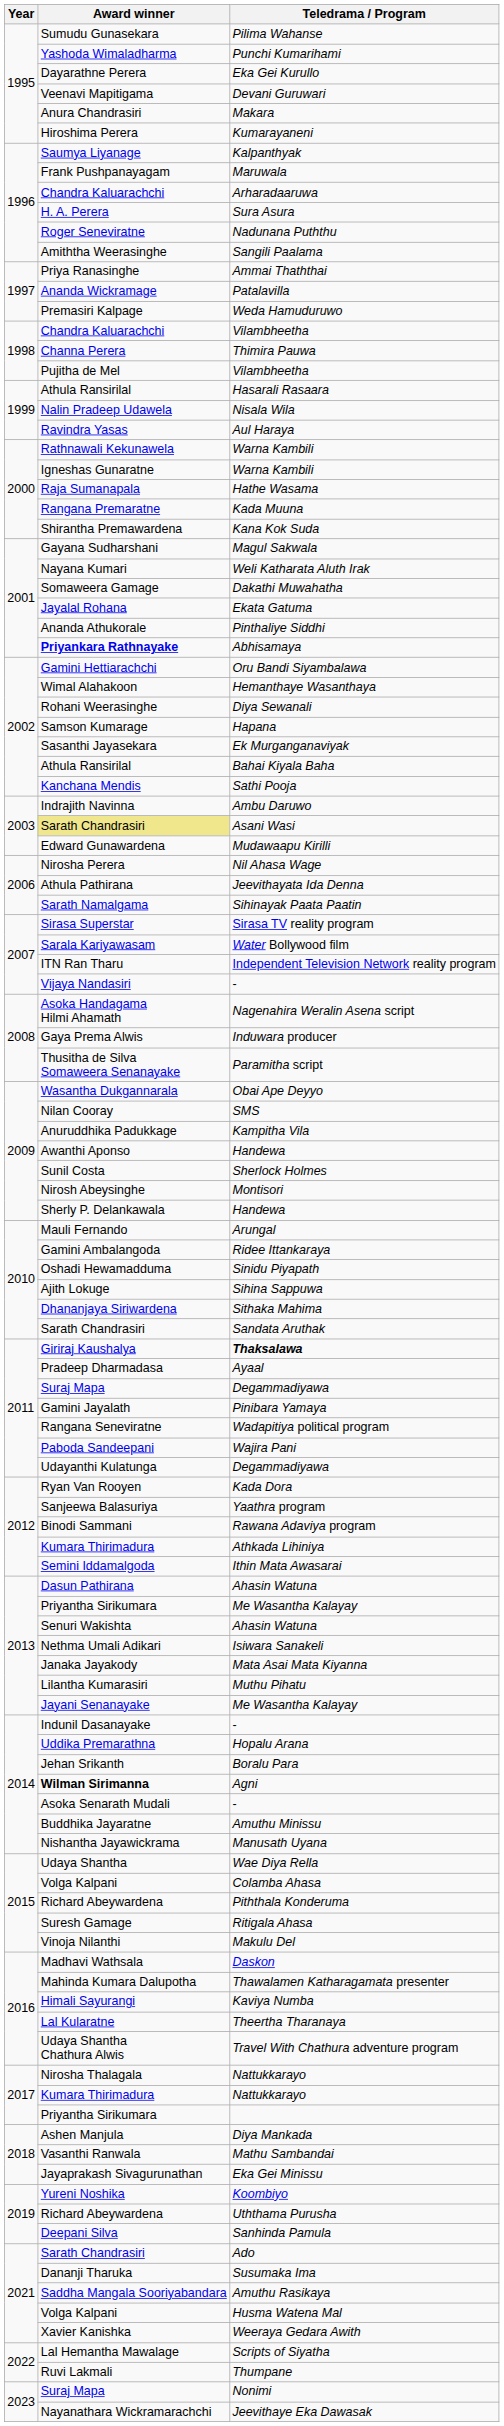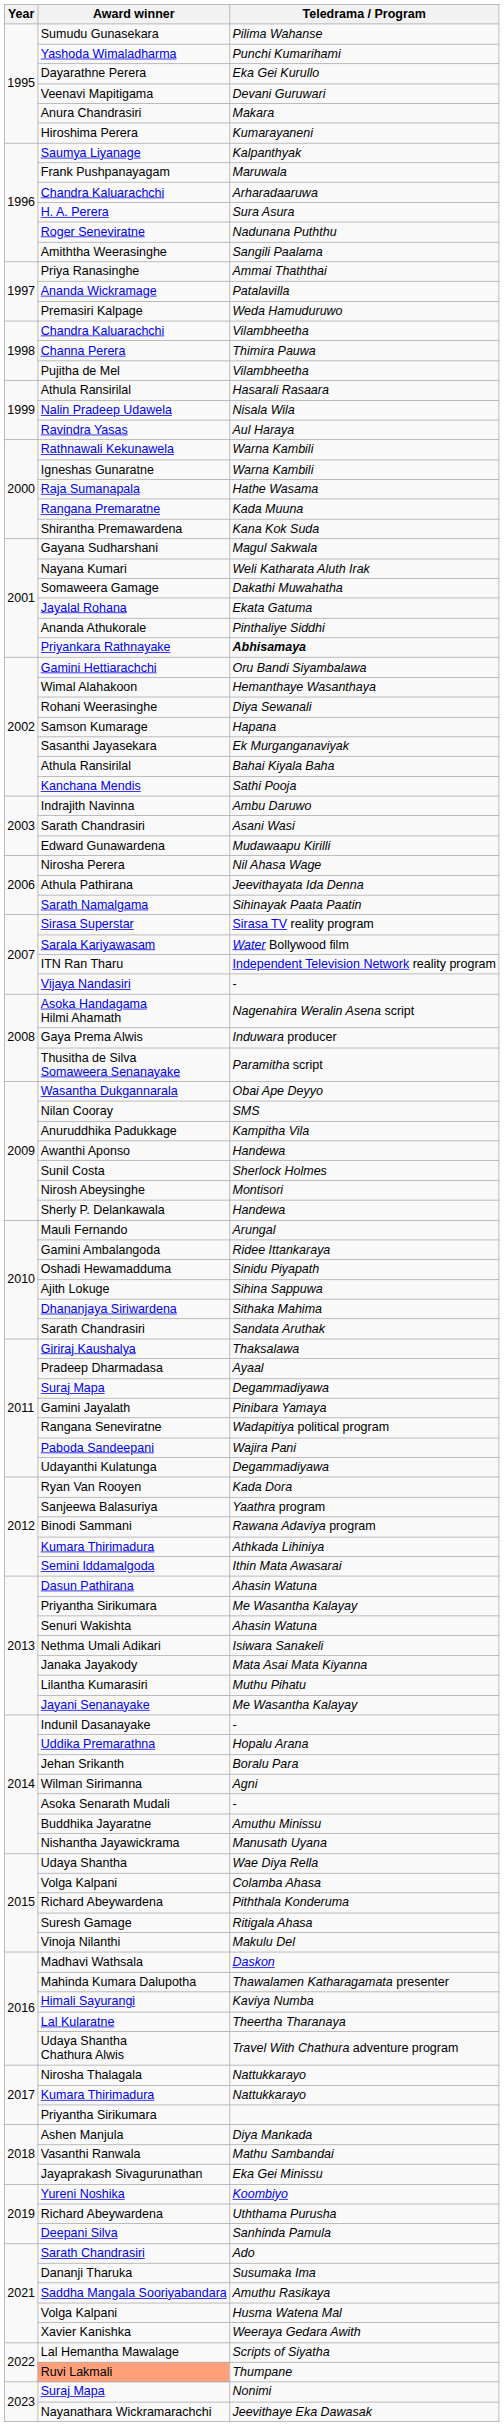Priyankara Rathnayake | Award winner: bold -> normal
Priyankara Rathnayake | Teledrama / Program: normal -> bold
Sarath Chandrasiri / Asani Wasi | Award winner: khaki background -> no background
Giriraj Kaushalya | Teledrama / Program: bold -> normal
Wilman Sirimanna | Award winner: bold -> normal
Ruvi Lakmali | Award winner: no background -> lightsalmon background
